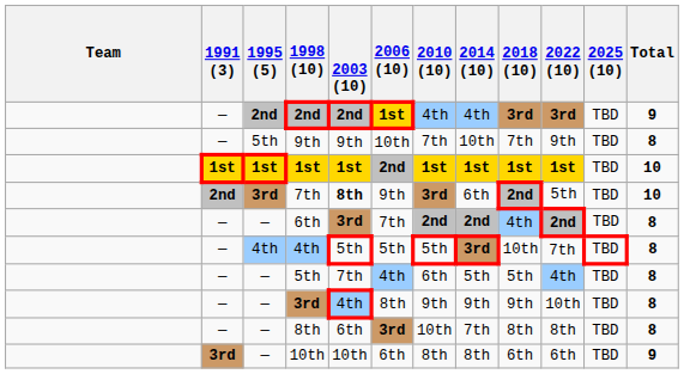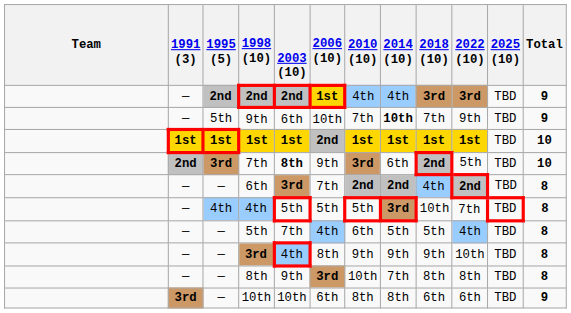row 3 | 2003 (10): 9th -> 6th
row 3 | 2014 (10): normal -> bold
row 3 | Total: 8 -> 9
row 10 | 2003 (10): 6th -> 9th
